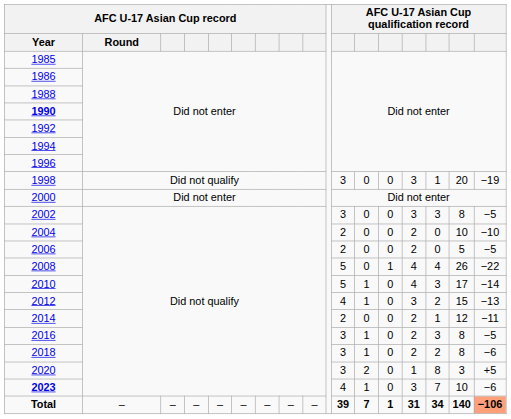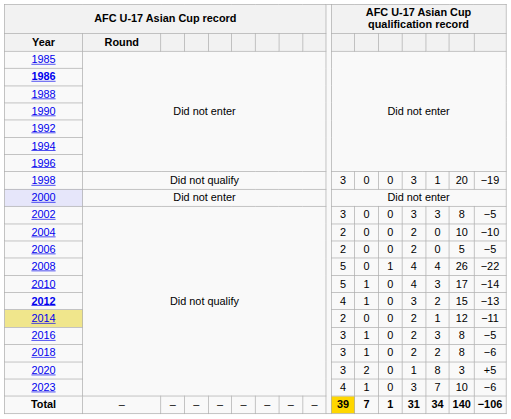1986 | AFC U-17 Asian Cup record / Year: normal -> bold
1990 | AFC U-17 Asian Cup record / Year: bold -> normal
2000 | AFC U-17 Asian Cup record / Year: no background -> lavender background
2012 | AFC U-17 Asian Cup record / Year: normal -> bold
2014 | AFC U-17 Asian Cup record / Year: no background -> khaki background
2023 | AFC U-17 Asian Cup record / Year: bold -> normal
Total | column 11: no background -> gold background
Total | column 17: lightsalmon background -> no background
